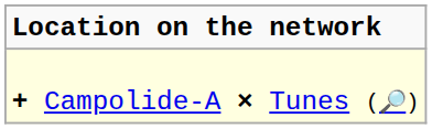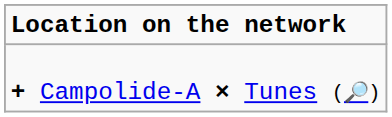row 2 | column 1: lightyellow background -> no background
